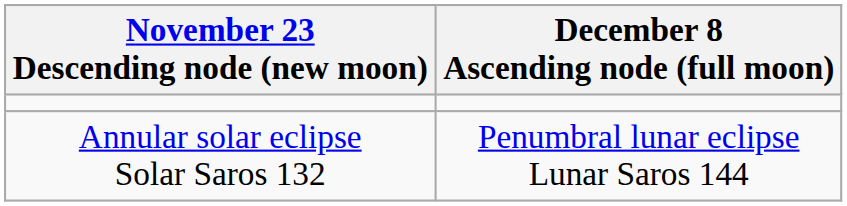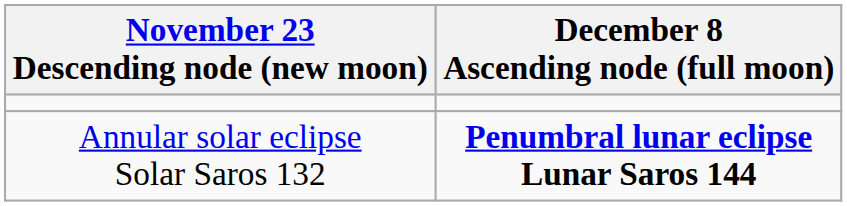Annular solar eclipse Solar Saros 132 | December 8 Ascending node (full moon): normal -> bold
